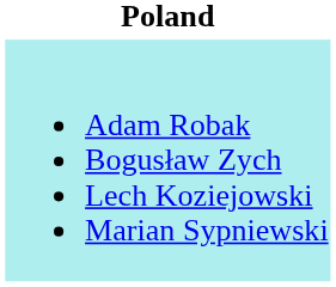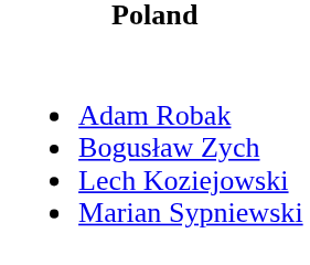row 2 | column 1: paleturquoise background -> no background
